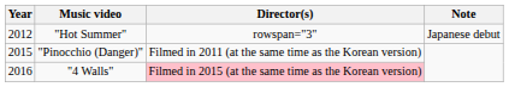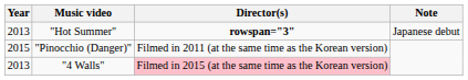"Hot Summer" | Year: 2012 -> 2013
"Hot Summer" | Director(s): normal -> bold
"4 Walls" | Year: 2016 -> 2013
